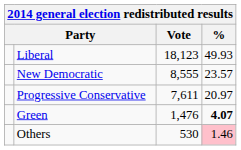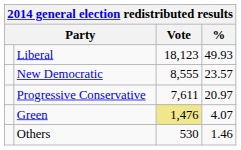Green | Vote: no background -> khaki background
Green | %: bold -> normal
Others | %: pink background -> no background
